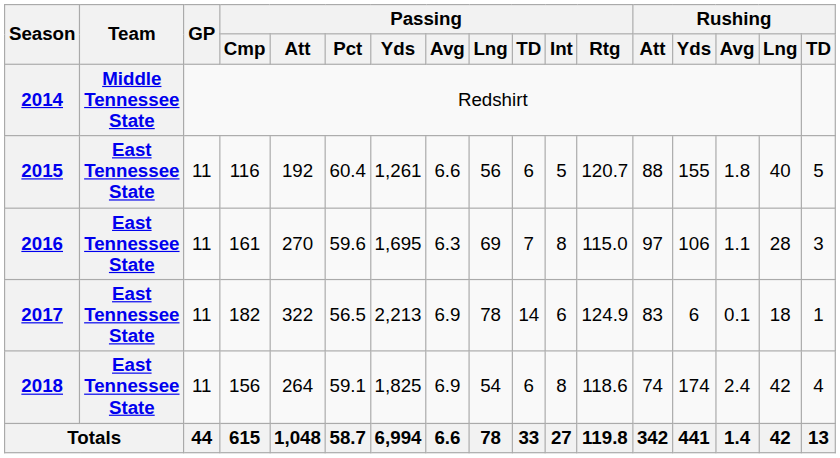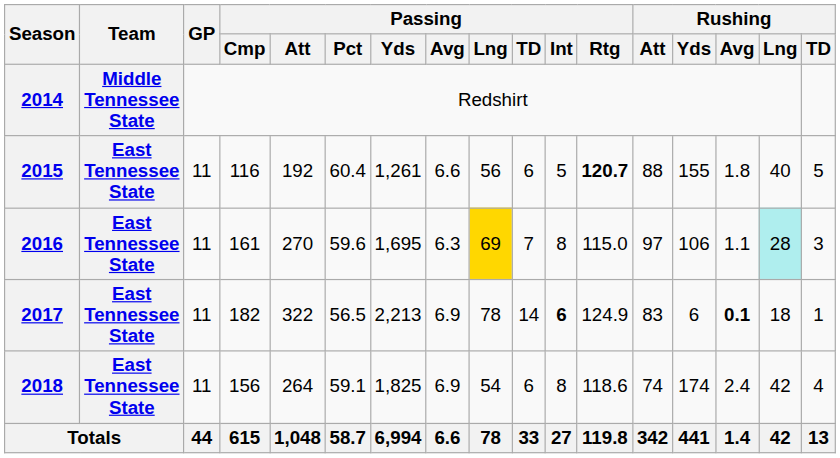2015 | Passing / Rtg: normal -> bold
2016 | Passing / Lng: no background -> gold background
2016 | Rushing / Lng: no background -> paleturquoise background
2017 | Passing / Int: normal -> bold
2017 | Rushing / Avg: normal -> bold
